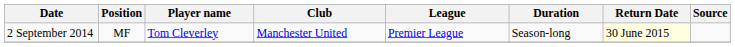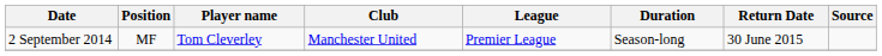2 September 2014 | Return Date: lightyellow background -> no background
